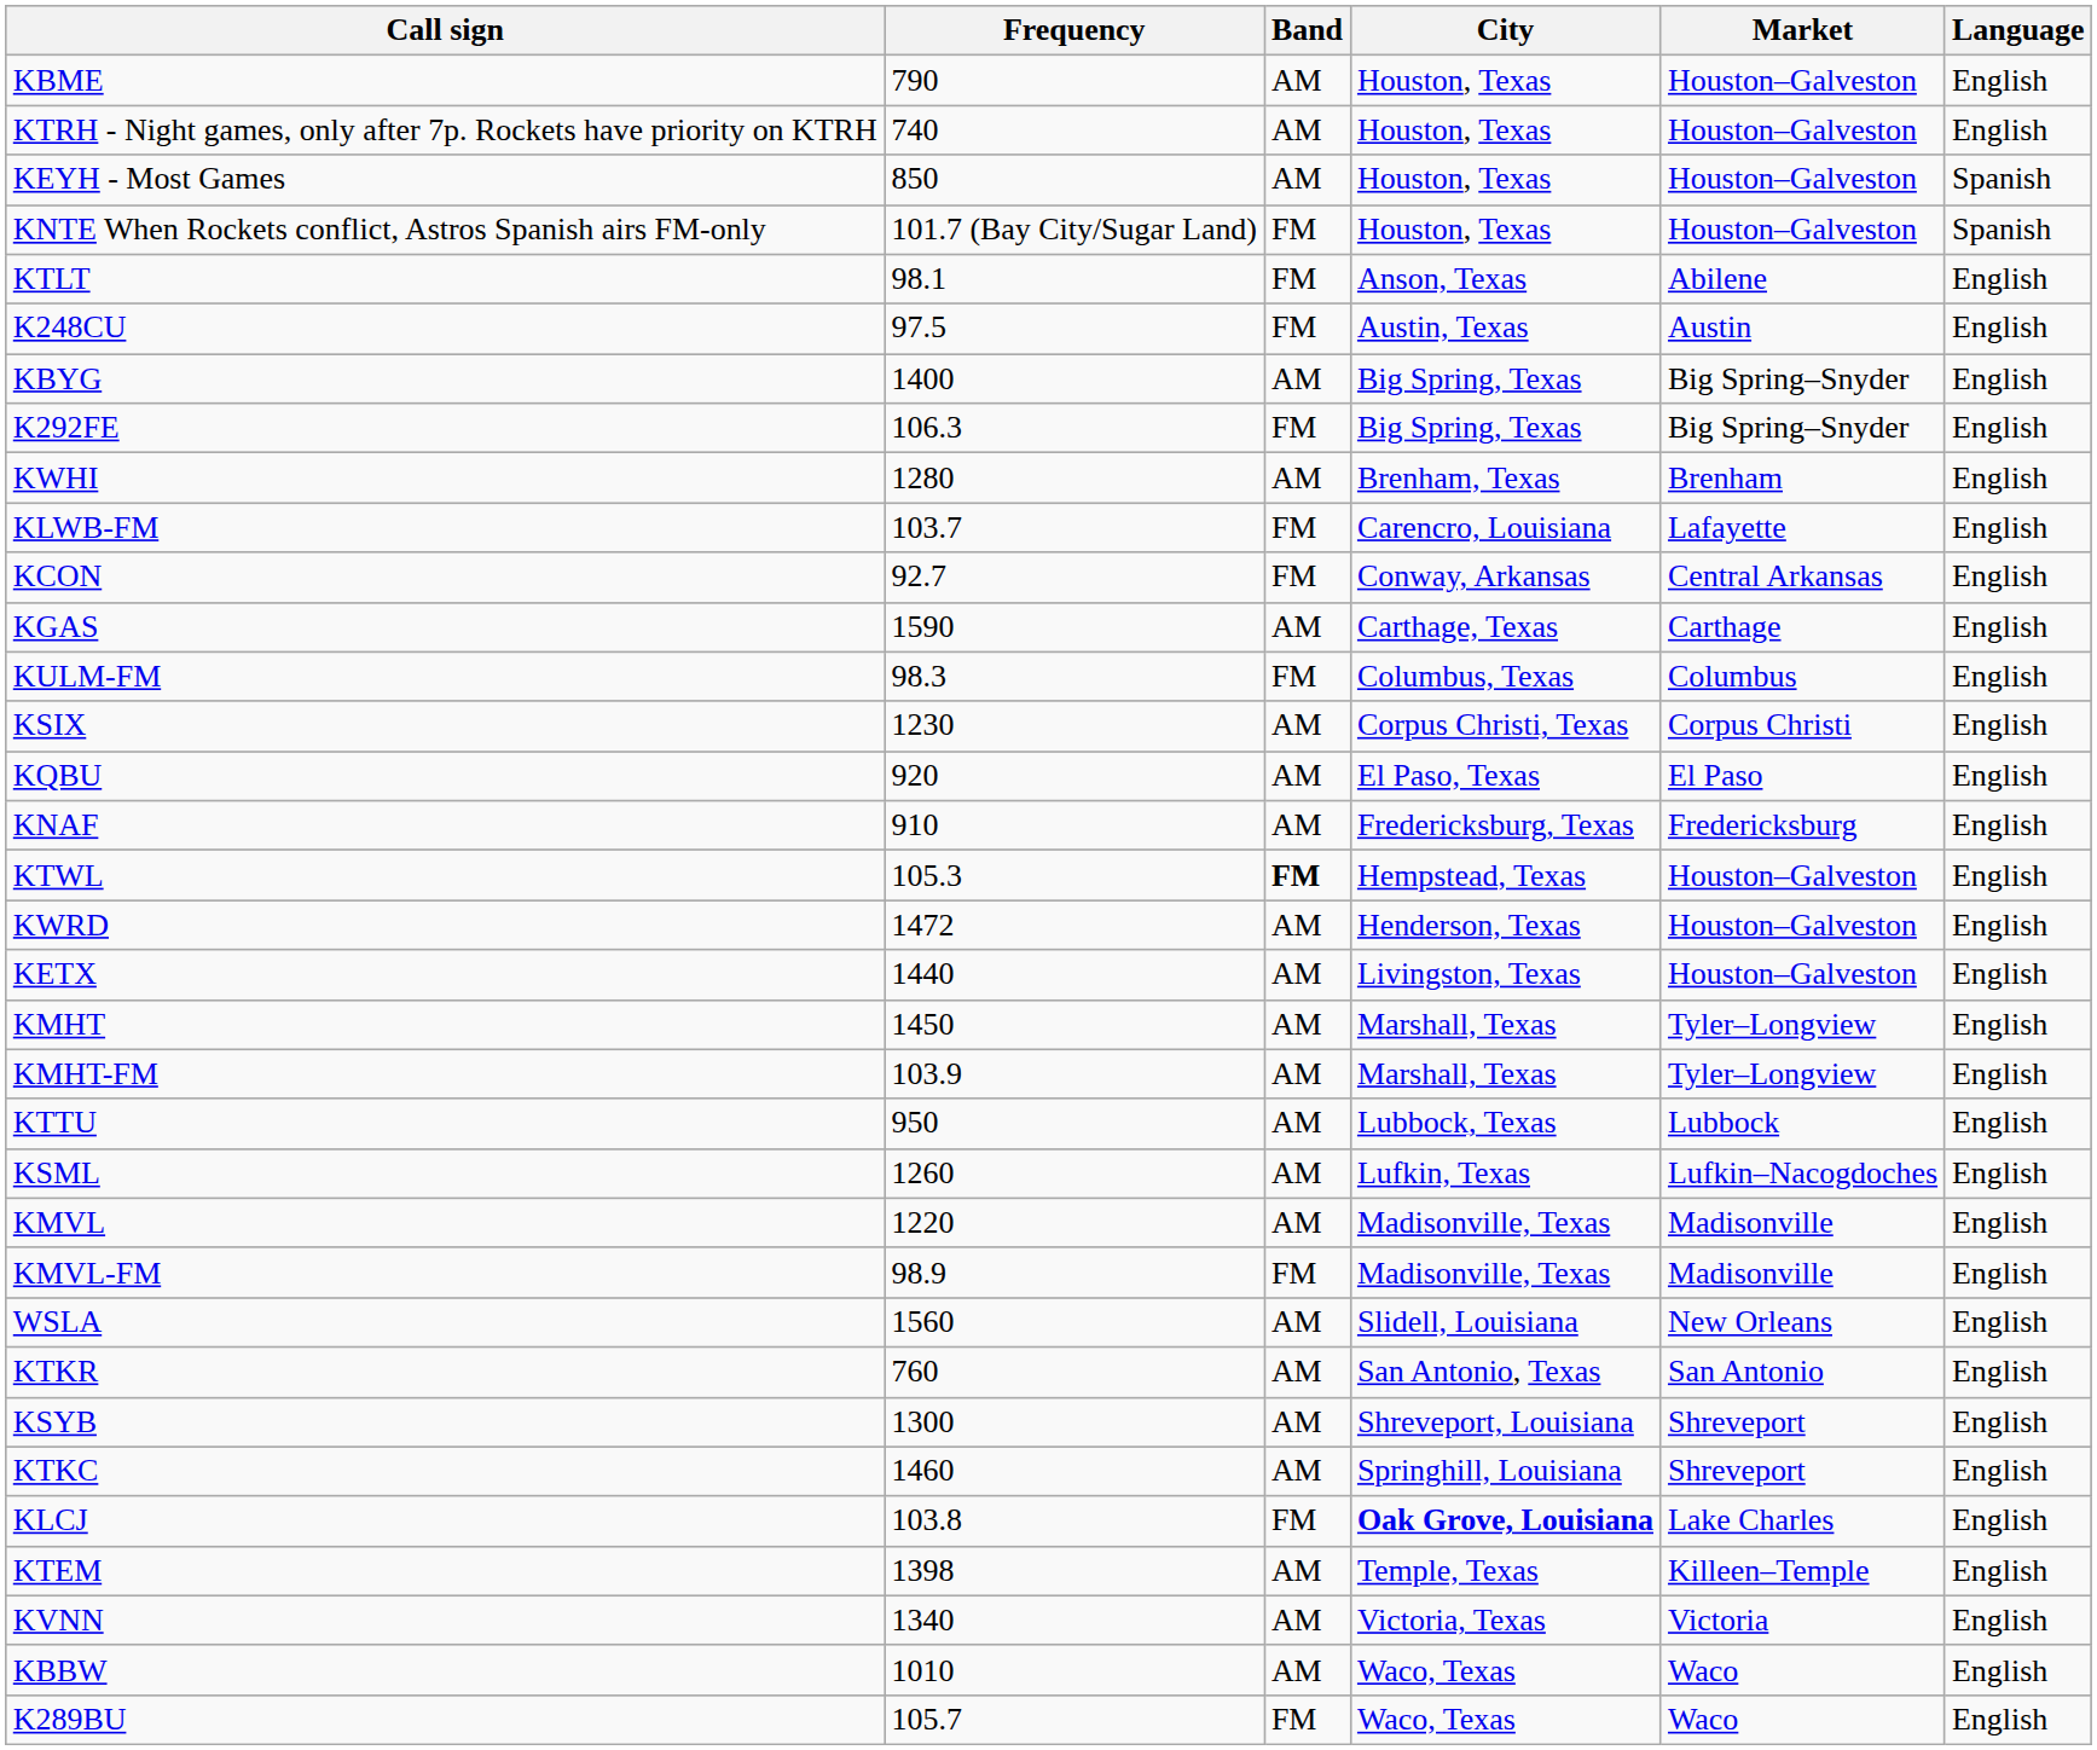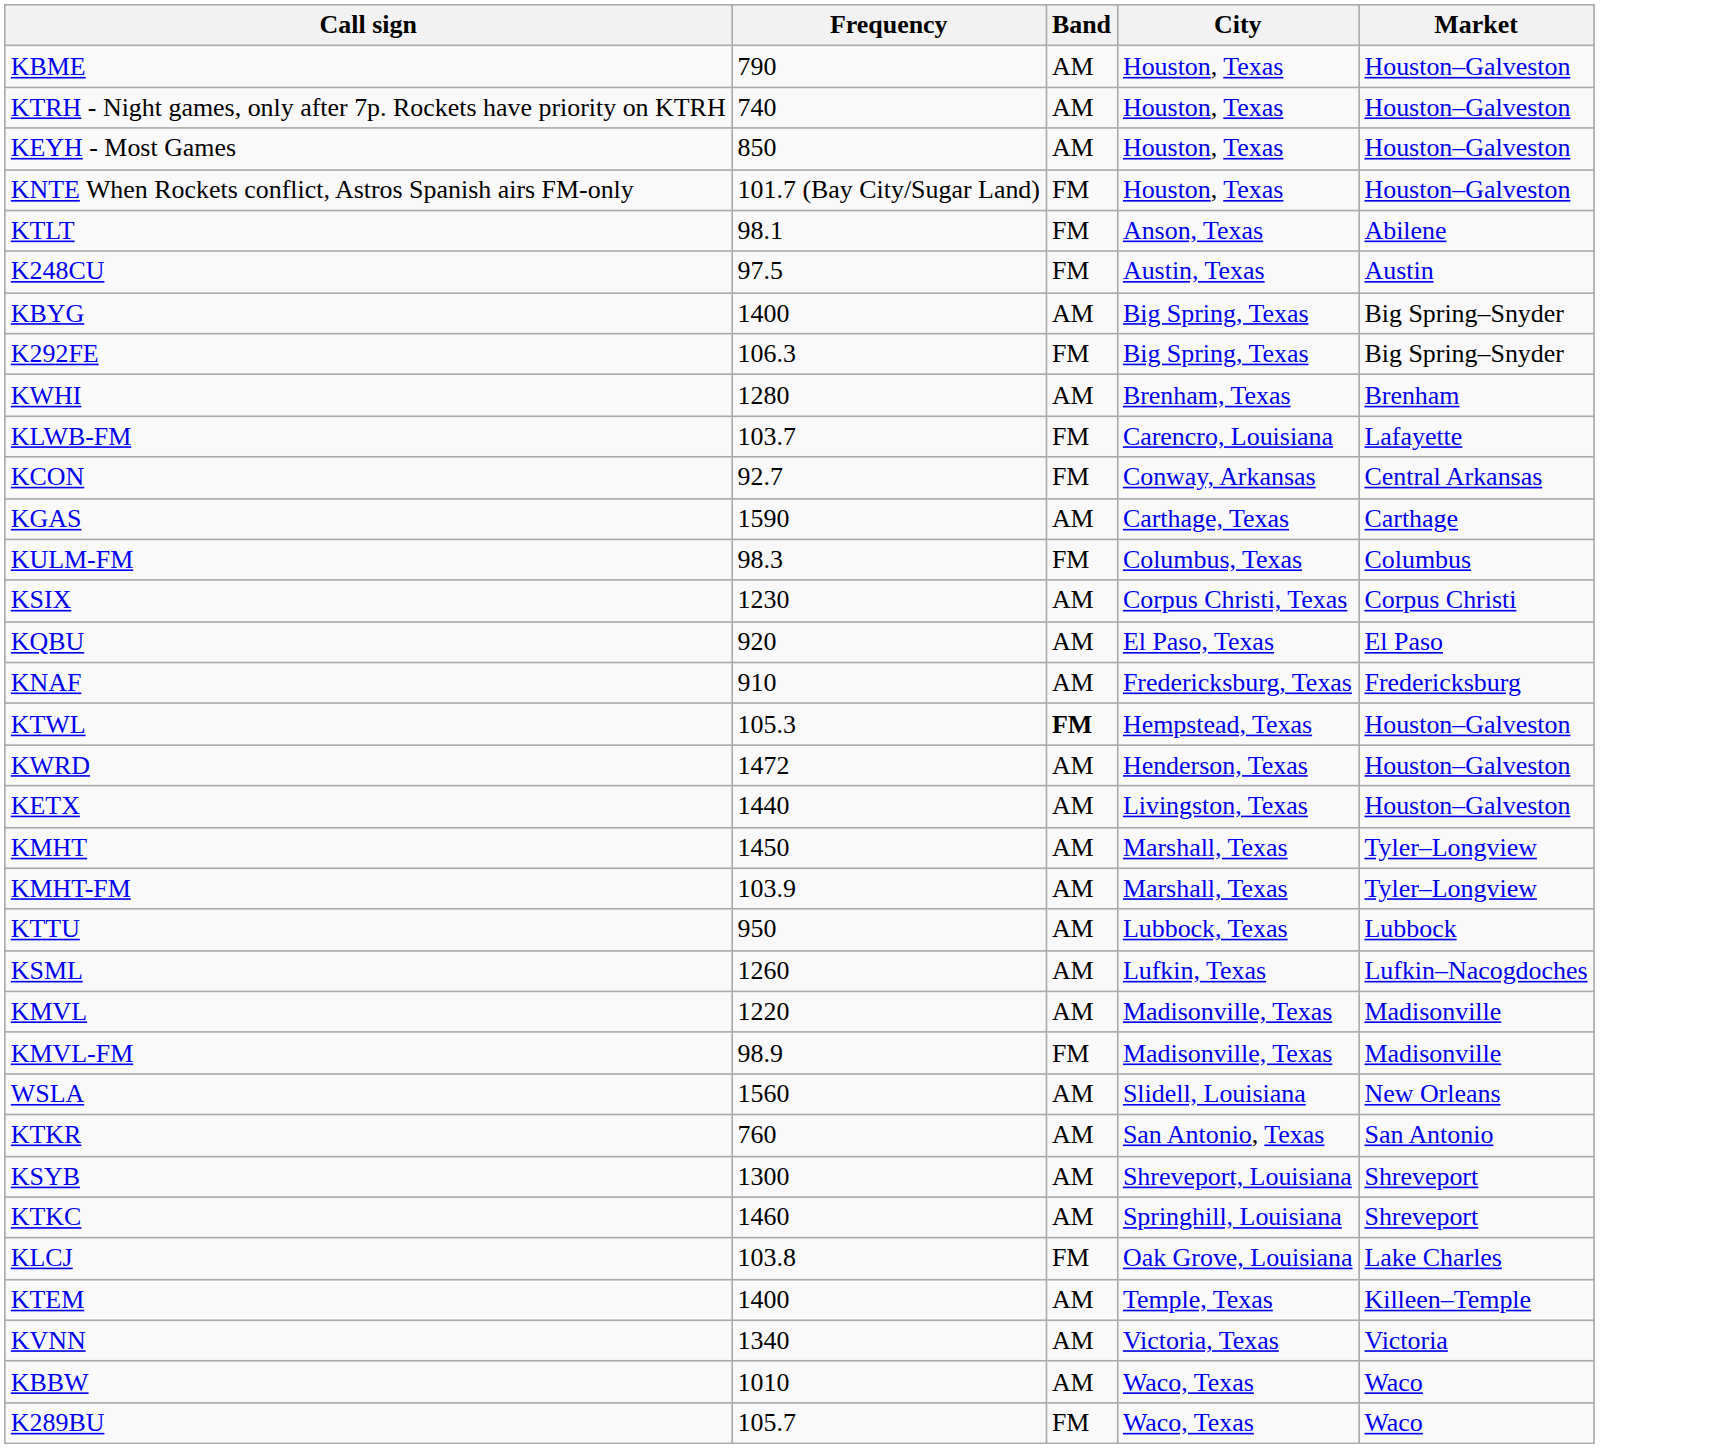- column: Language | English | English | Spanish | Spanish | English | English | English | English | English | English | English | English | English | English | English | English | English | English | English | English | English | English | English | English | English | English | English | English | English | English | English | English | English | English
KLCJ | City: bold -> normal
KTEM | Frequency: 1398 -> 1400
